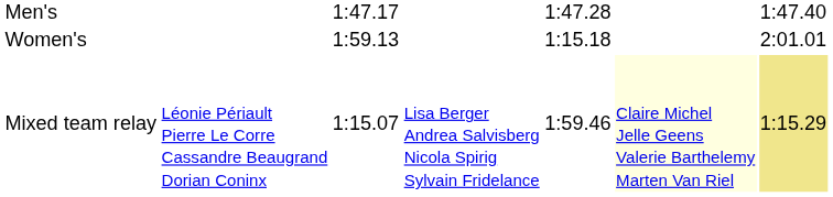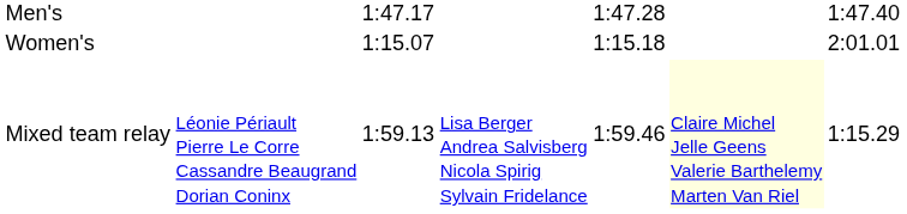Women's | column 3: 1:59.13 -> 1:15.07
Mixed team relay | column 3: 1:15.07 -> 1:59.13
Mixed team relay | column 7: khaki background -> no background
